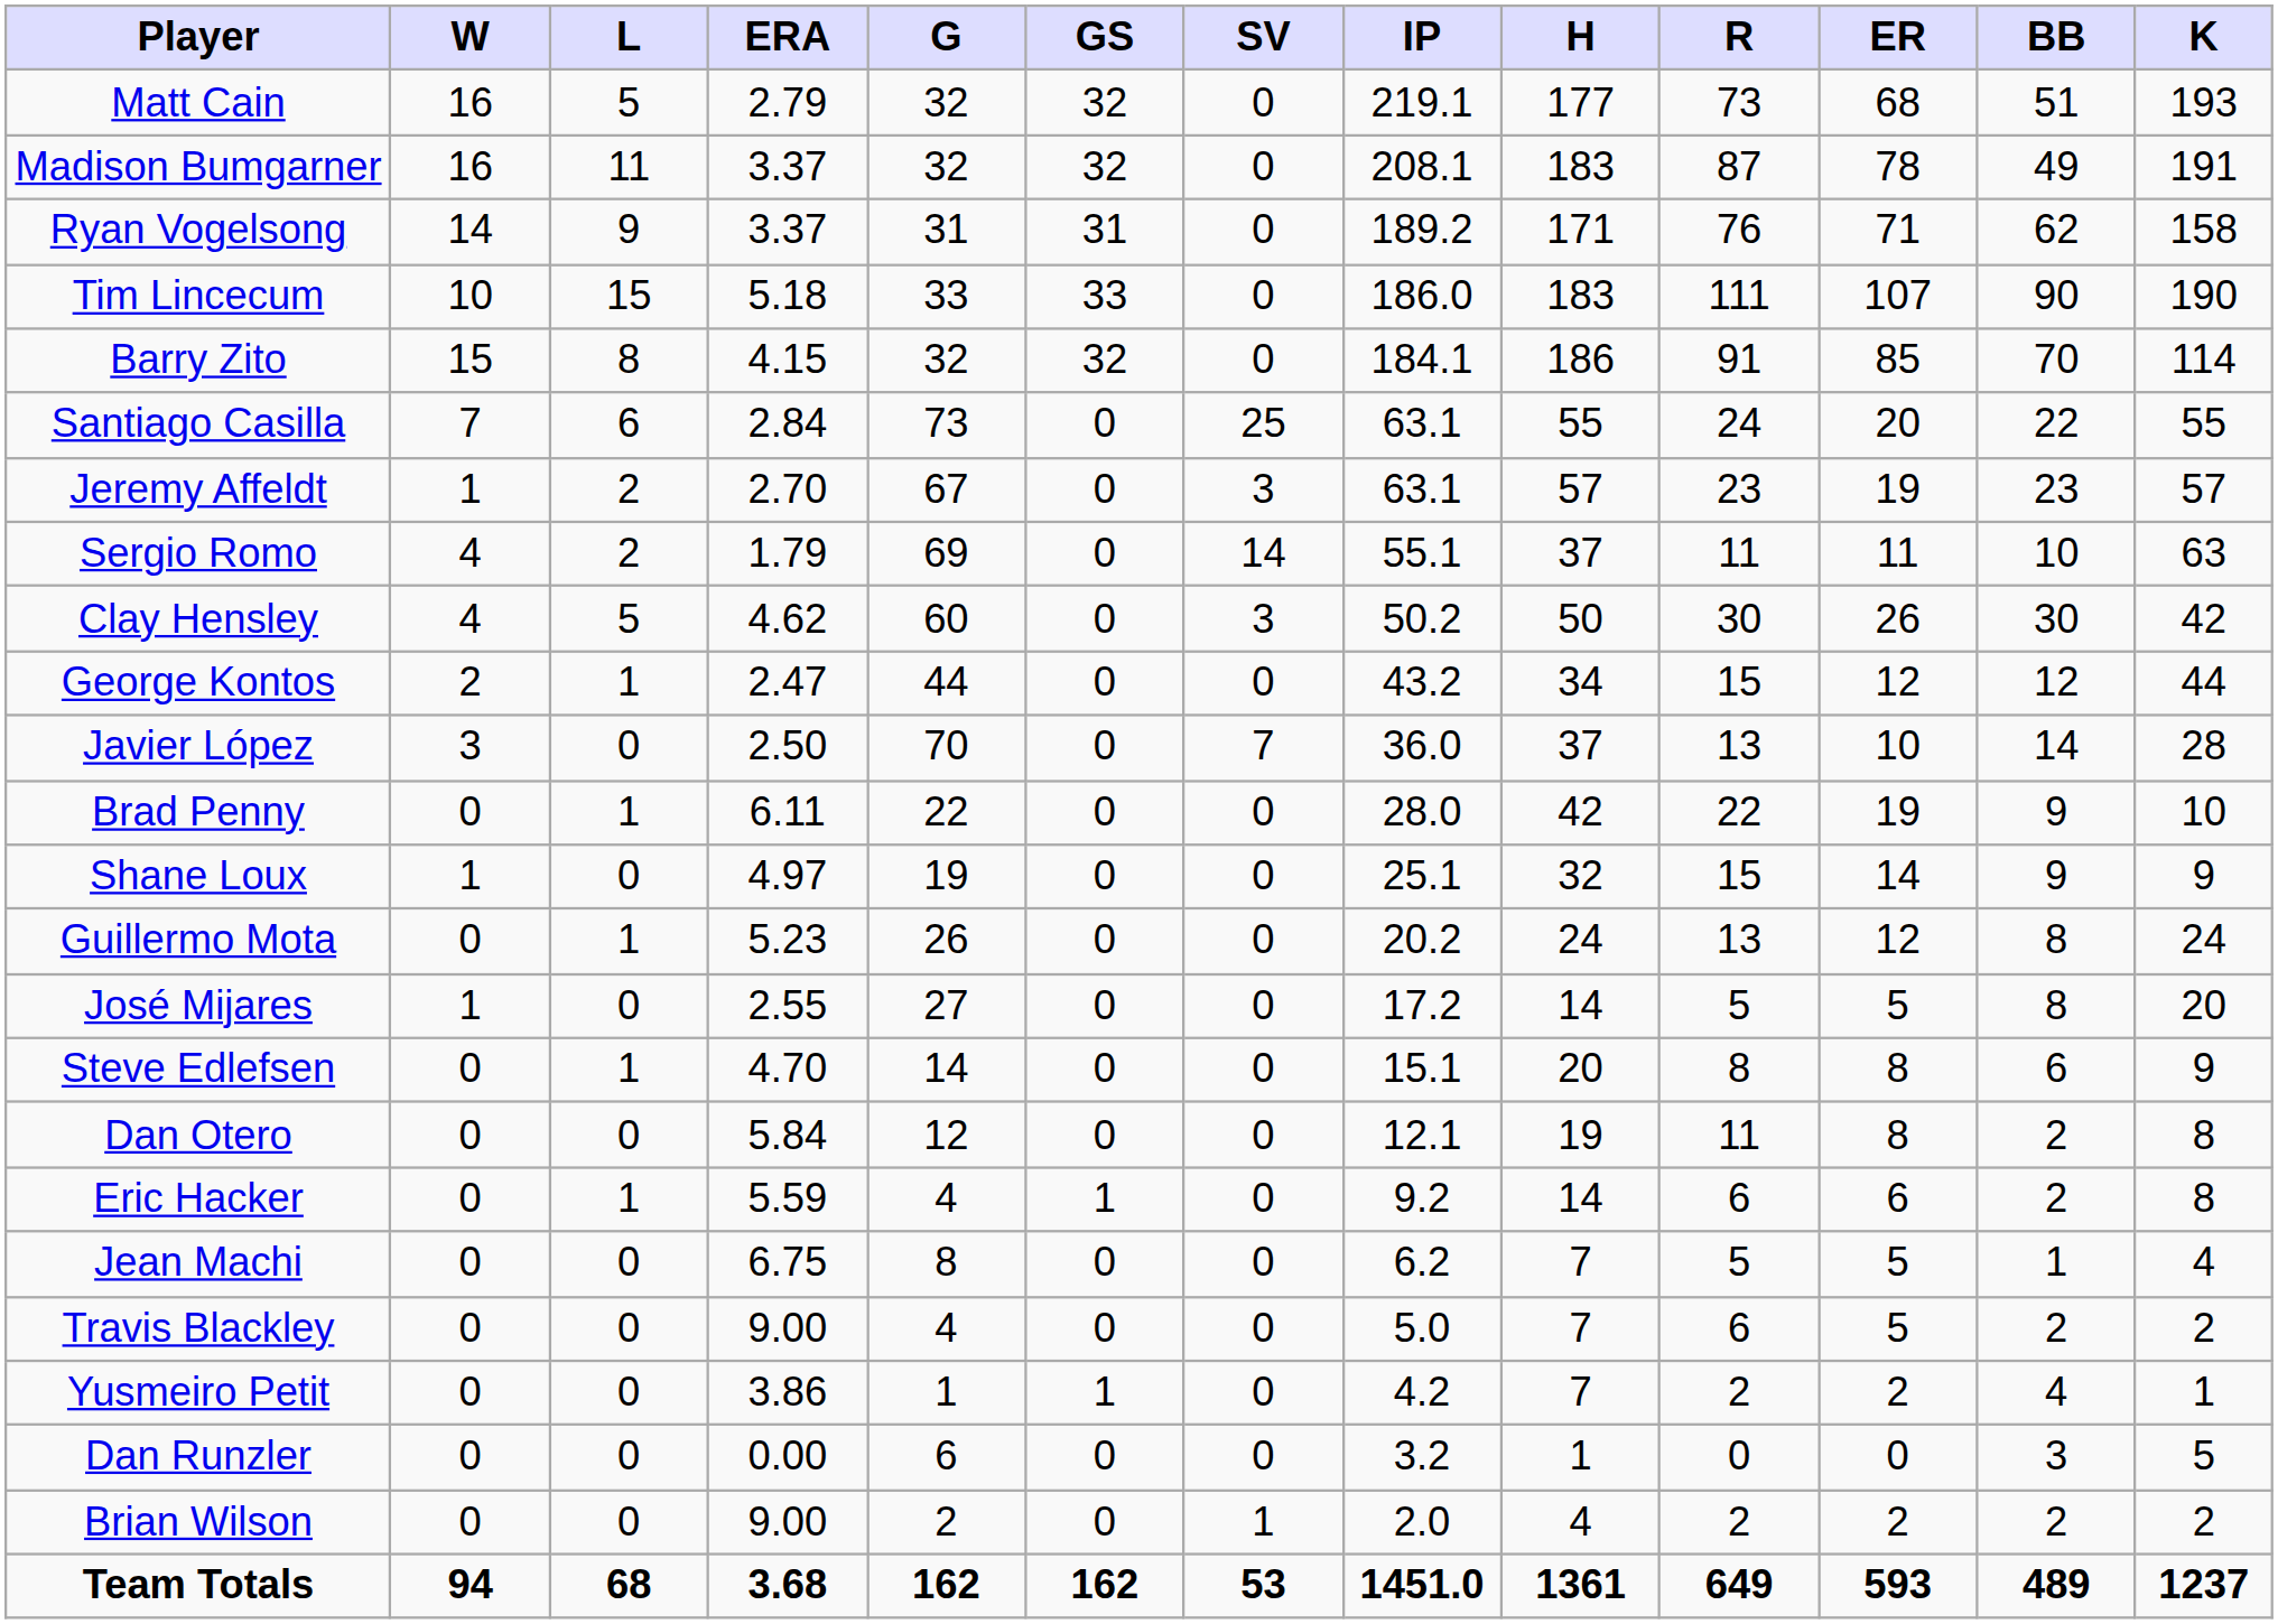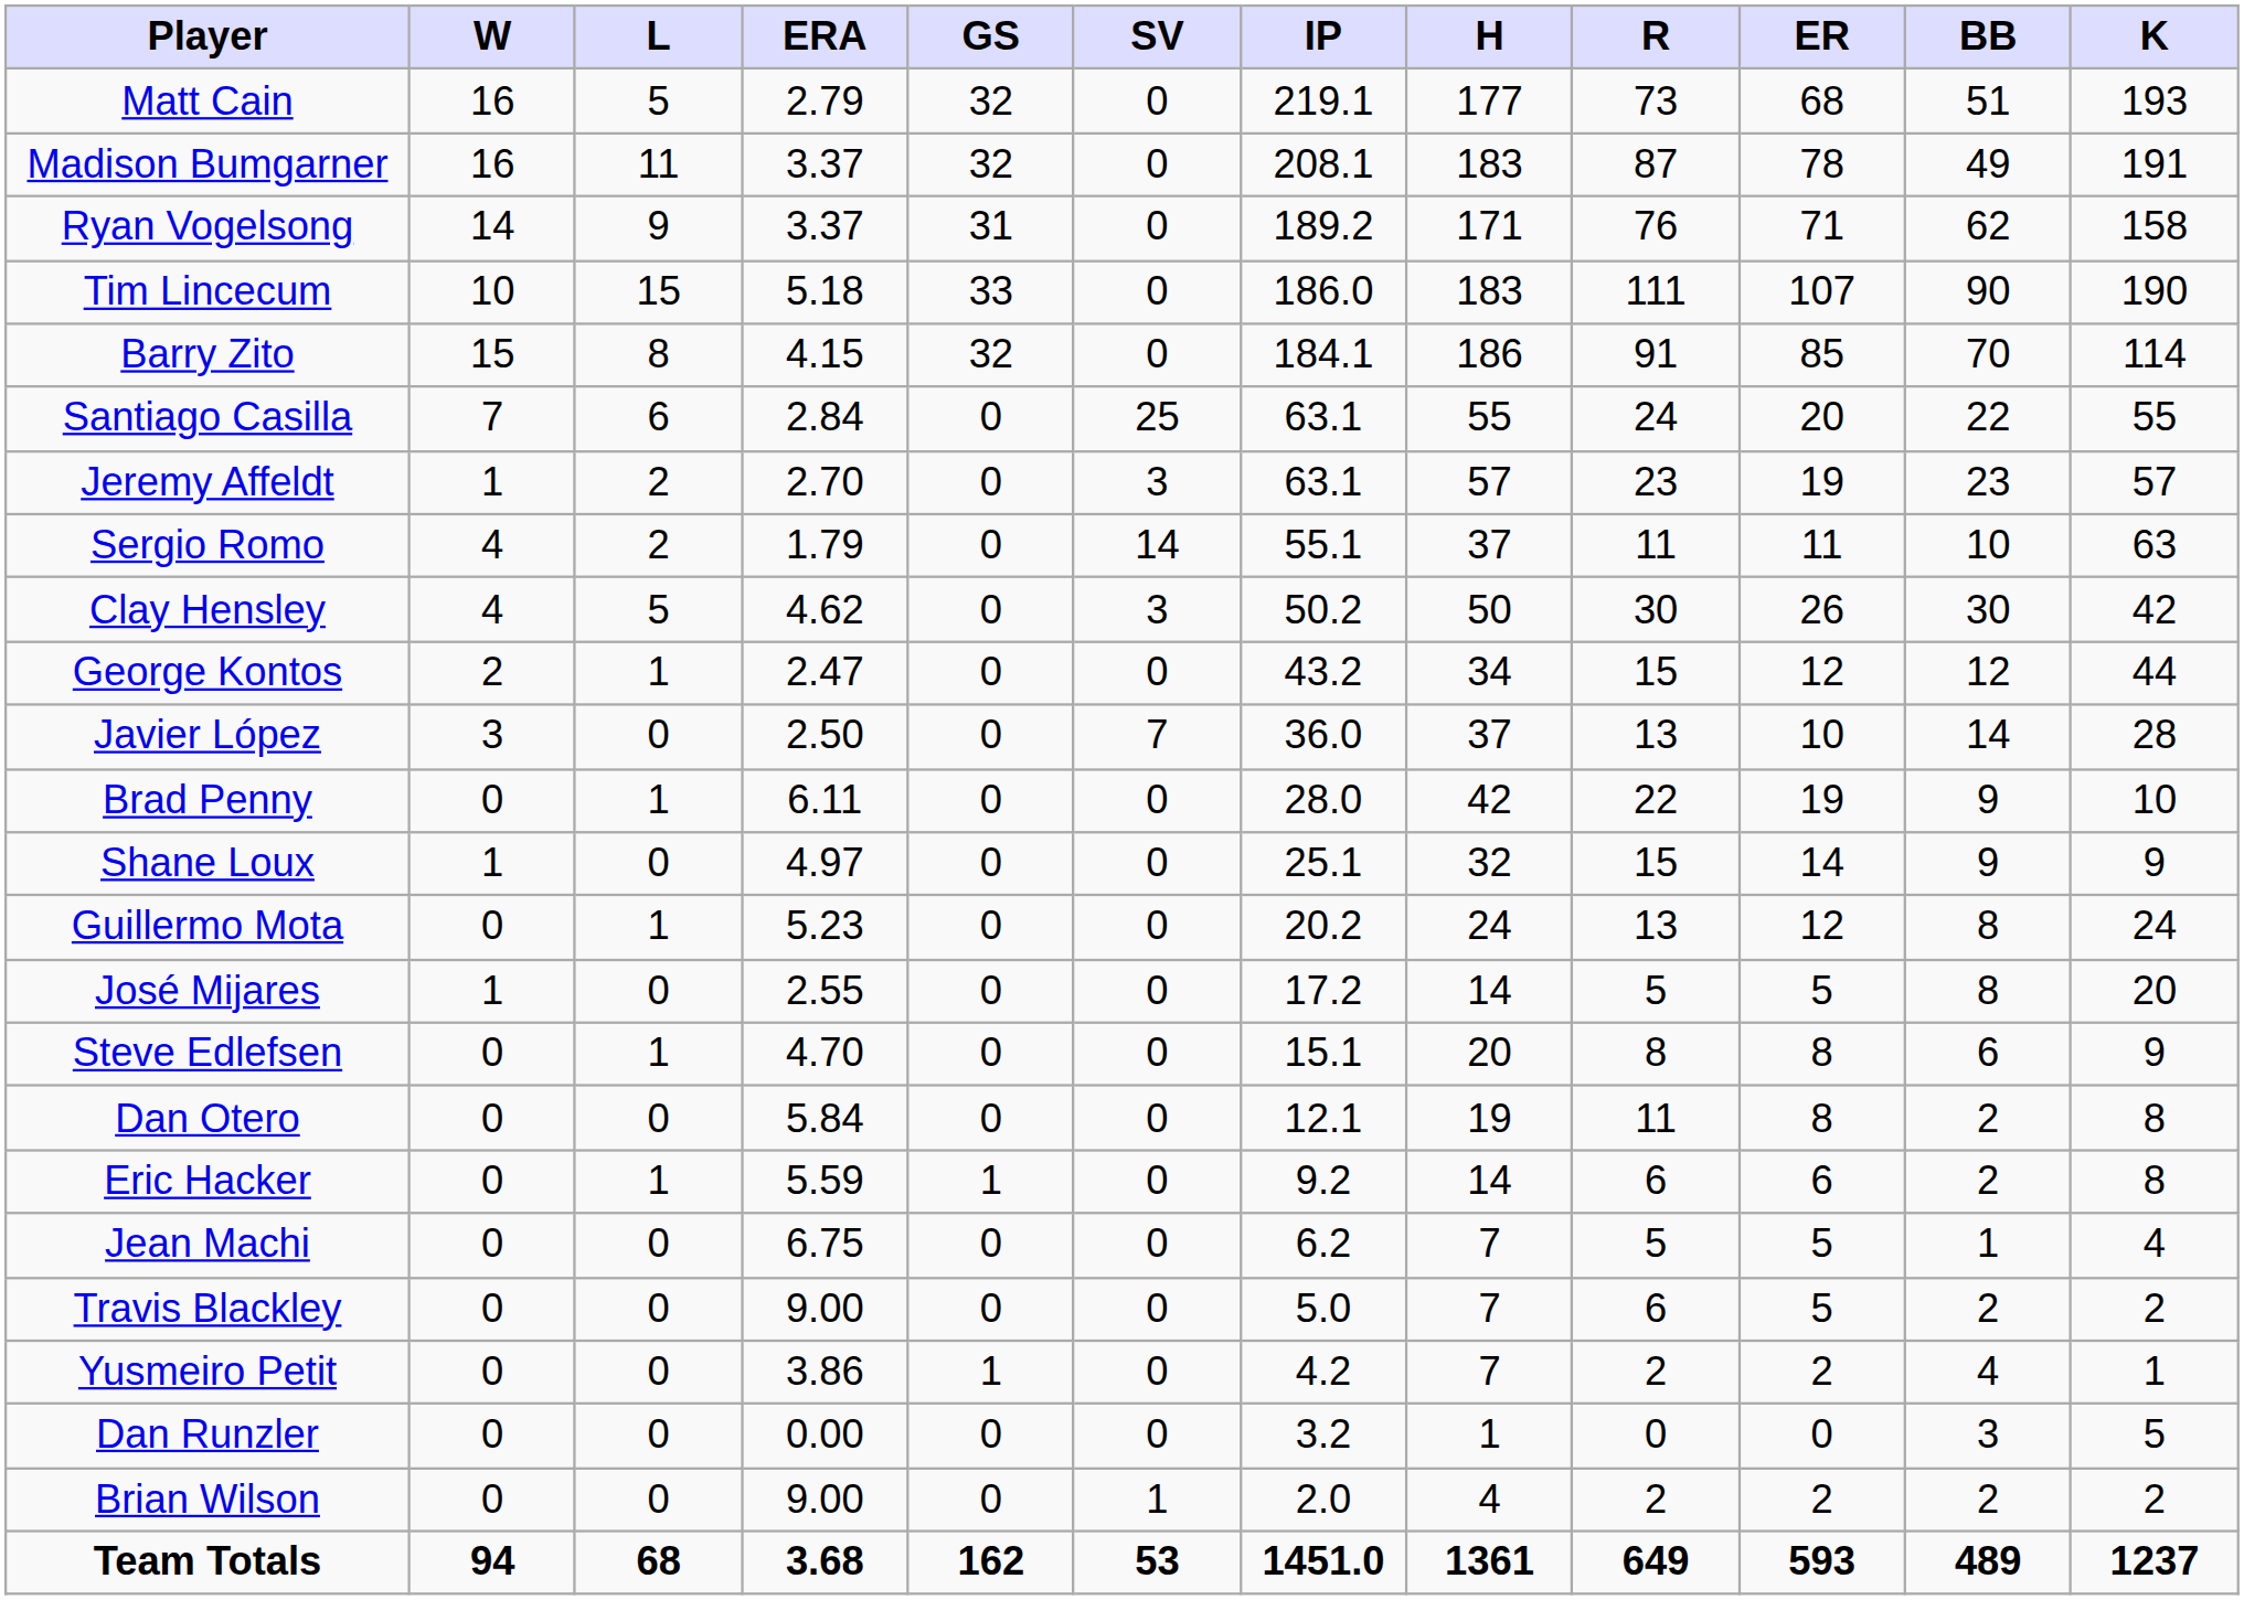- column: G | 32 | 32 | 31 | 33 | 32 | 73 | 67 | 69 | 60 | 44 | 70 | 22 | 19 | 26 | 27 | 14 | 12 | 4 | 8 | 4 | 1 | 6 | 2 | 162
